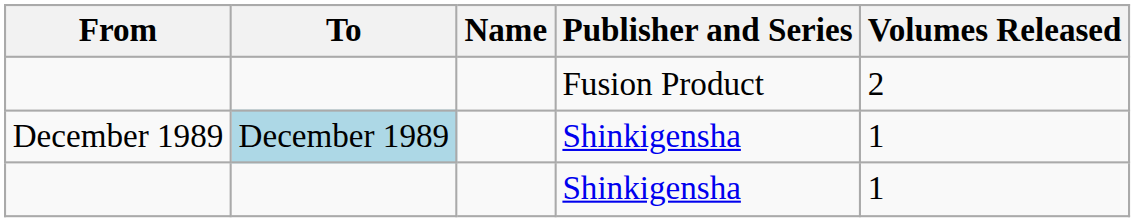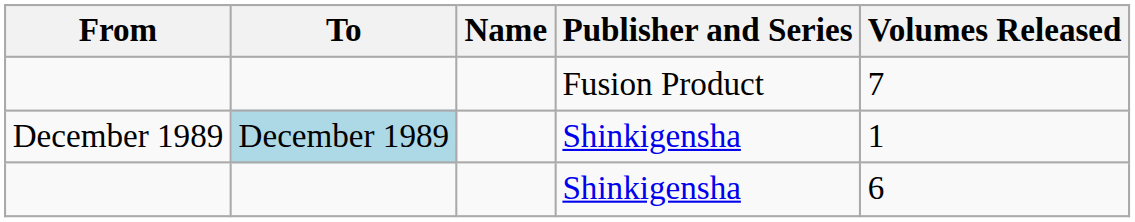row 2 | Volumes Released: 2 -> 7
row 4 | Volumes Released: 1 -> 6
